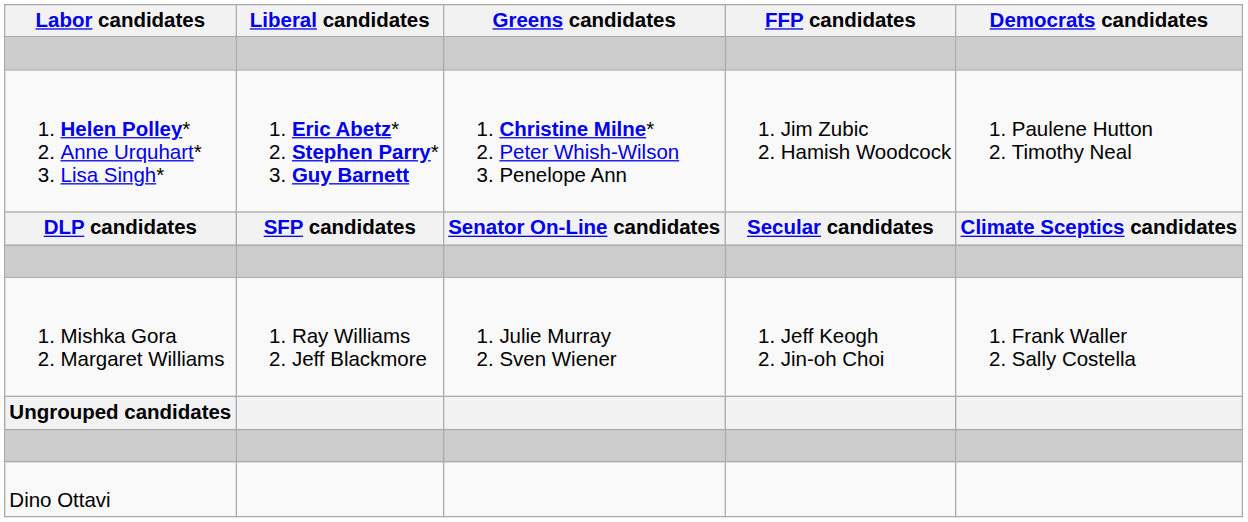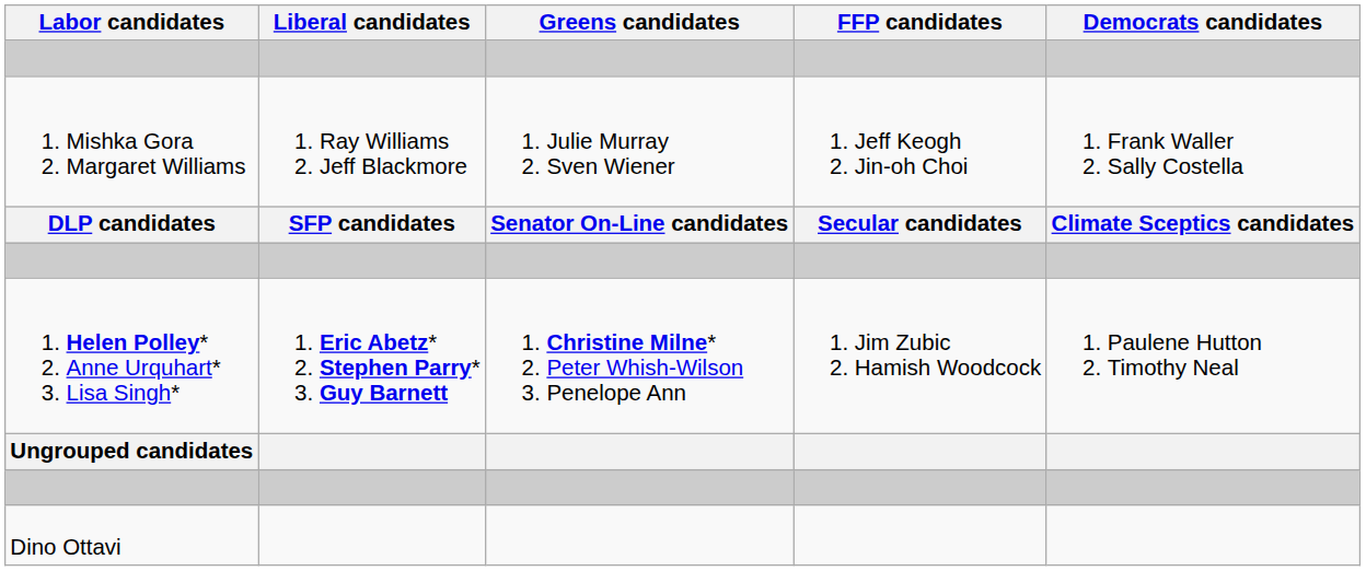rows swapped: Helen Polley* Anne Urquhart* Lisa Singh* <-> Mishka Gora Margaret Williams
